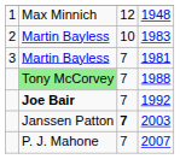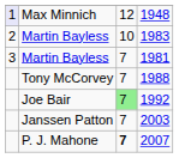1948 | column 1: no background -> lavender background
1988 | column 2: lightgreen background -> no background
1992 | column 2: bold -> normal
1992 | column 3: no background -> lightgreen background
2003 | column 3: bold -> normal
2007 | column 3: normal -> bold
